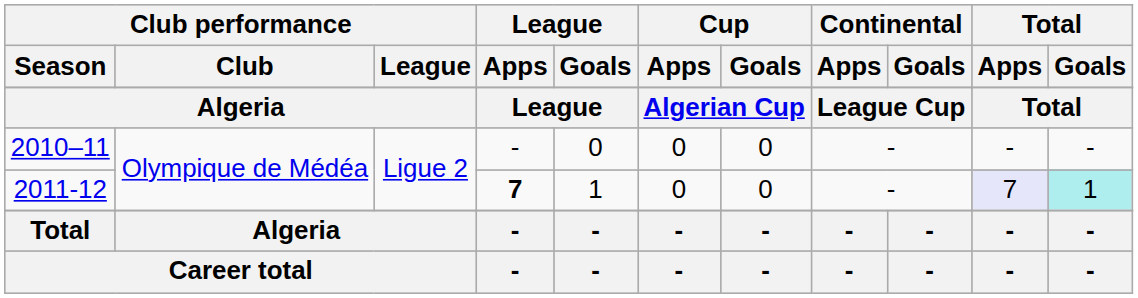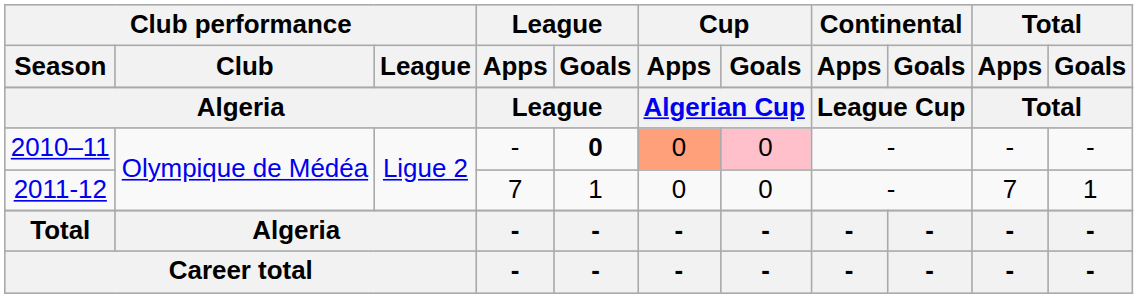2010–11 | League / Goals: normal -> bold
2010–11 | Cup / Apps: no background -> lightsalmon background
2010–11 | Cup / Goals: no background -> pink background
2011-12 | League / Apps: bold -> normal
2011-12 | Total / Apps: lavender background -> no background
2011-12 | Total / Goals: paleturquoise background -> no background
